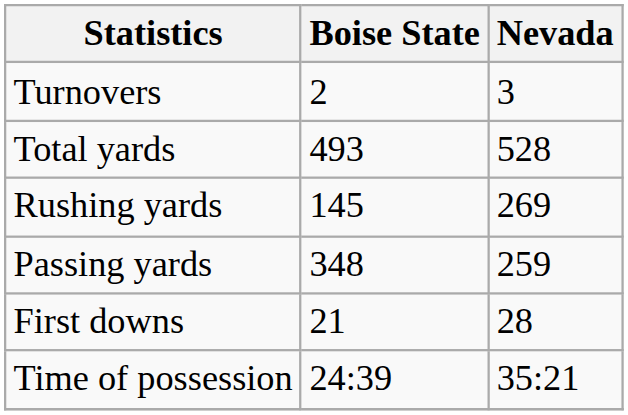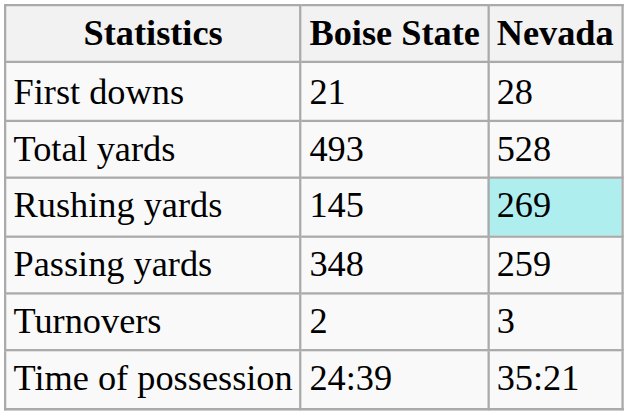rows swapped: First downs <-> Turnovers
Rushing yards | Nevada: no background -> paleturquoise background
